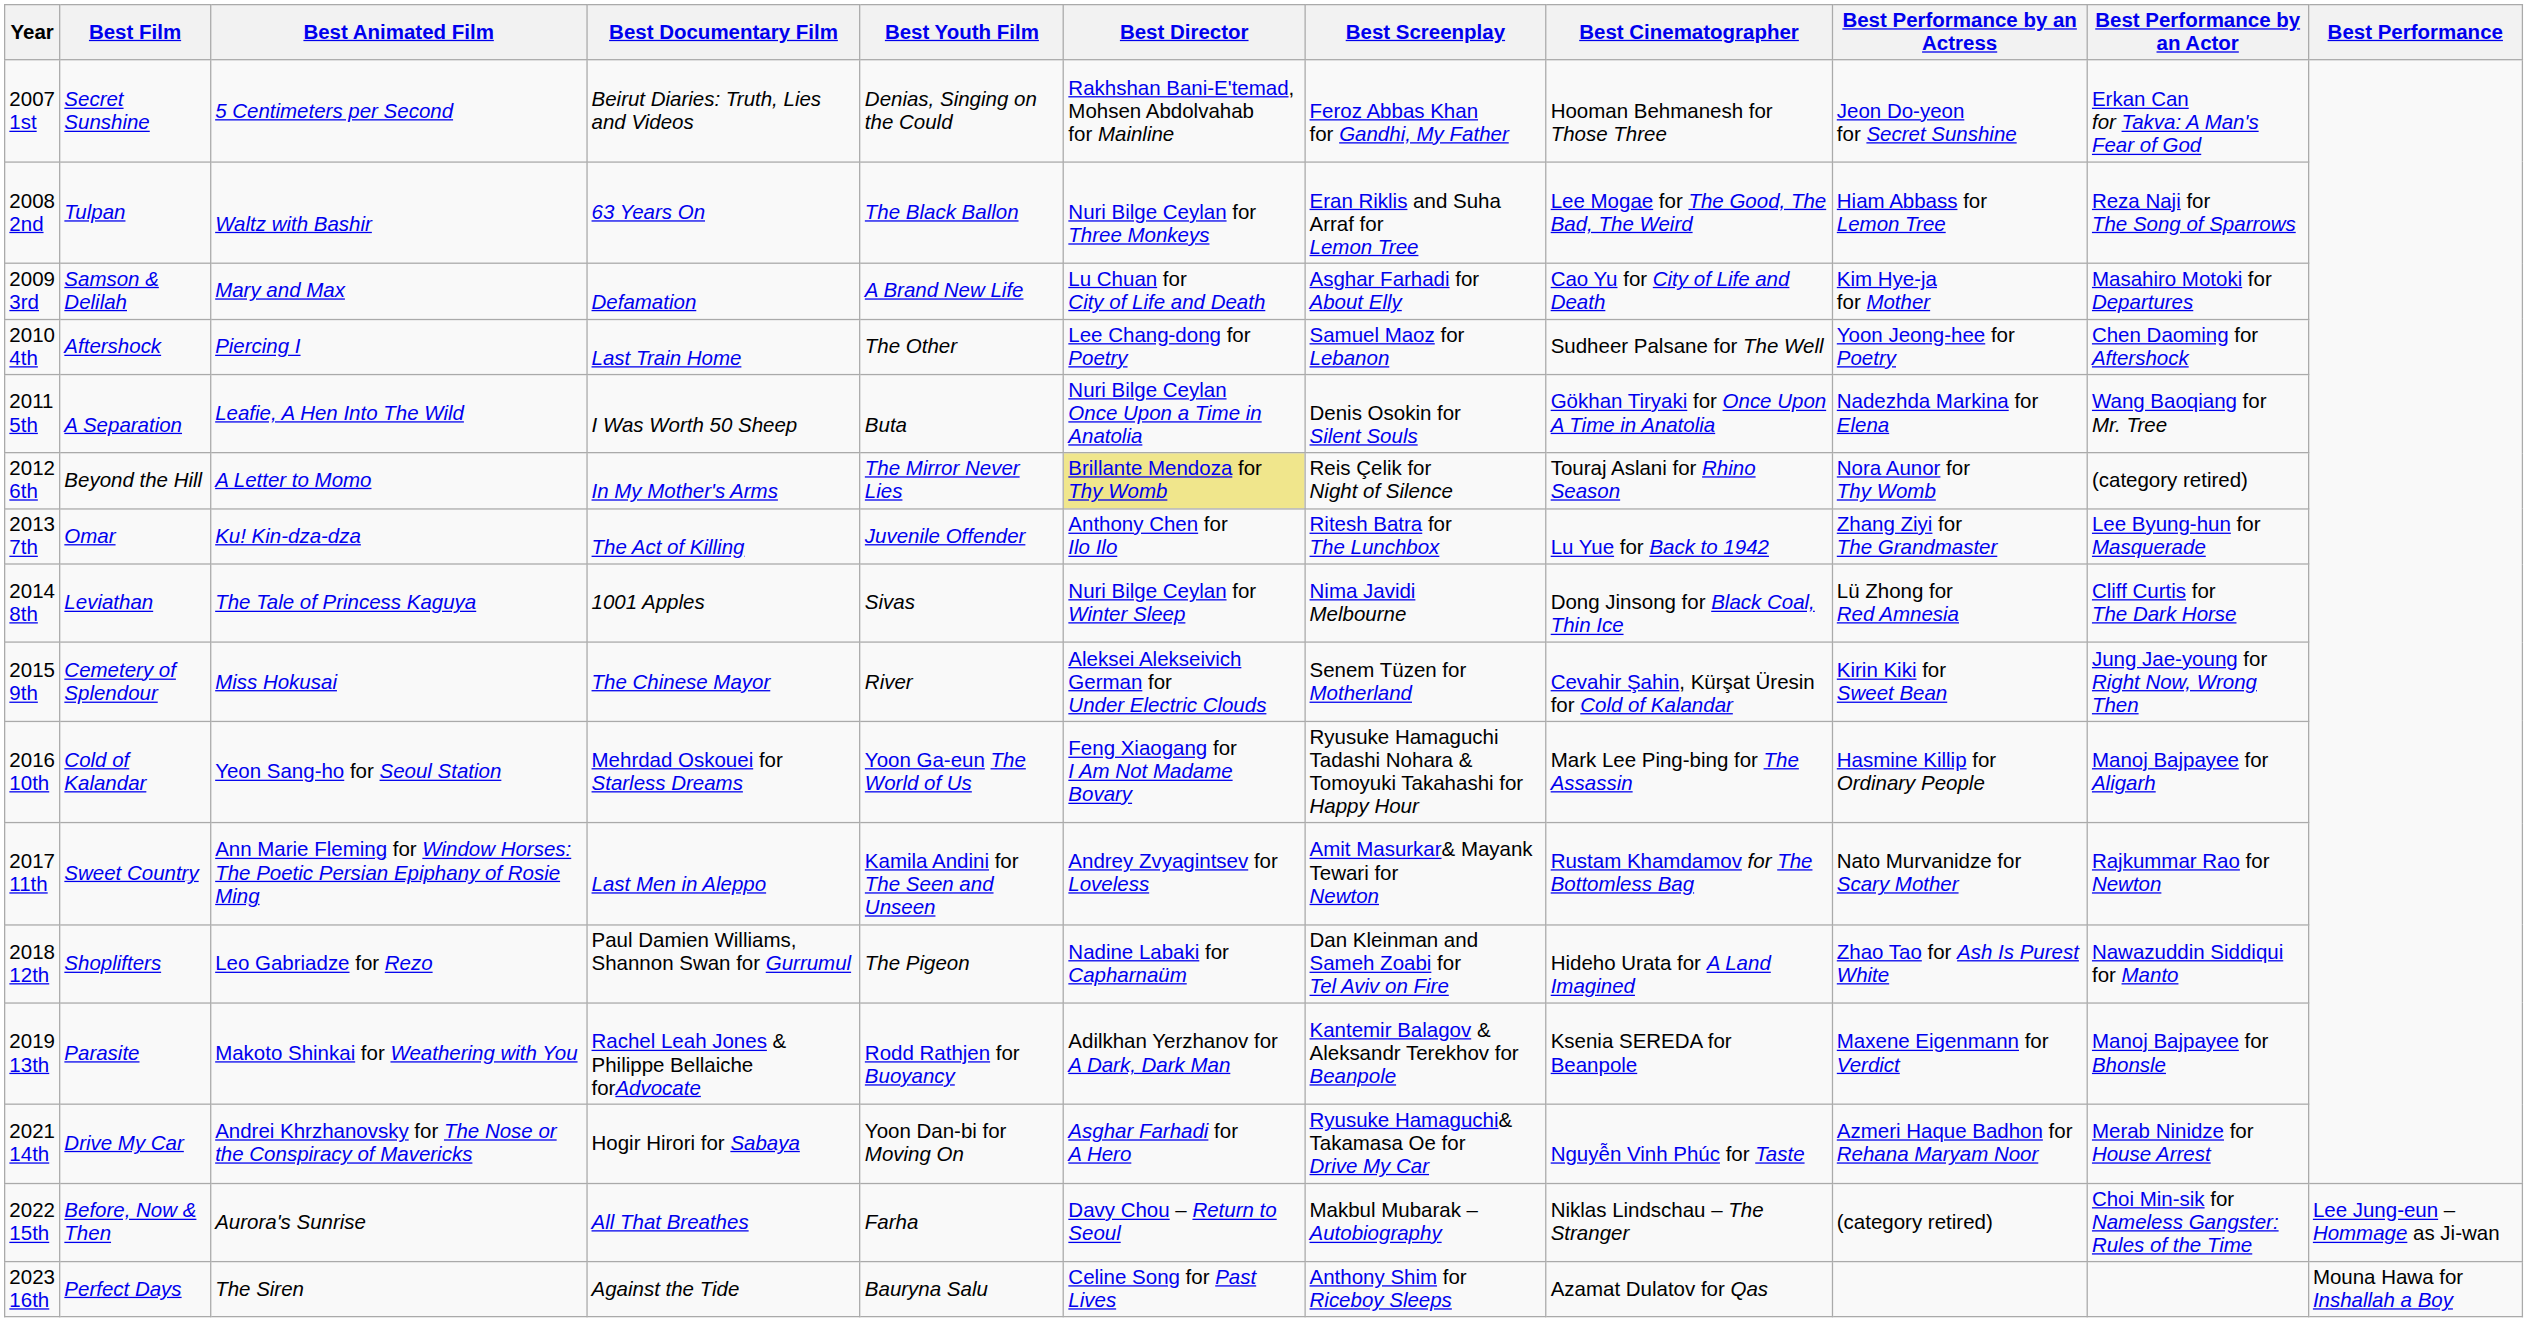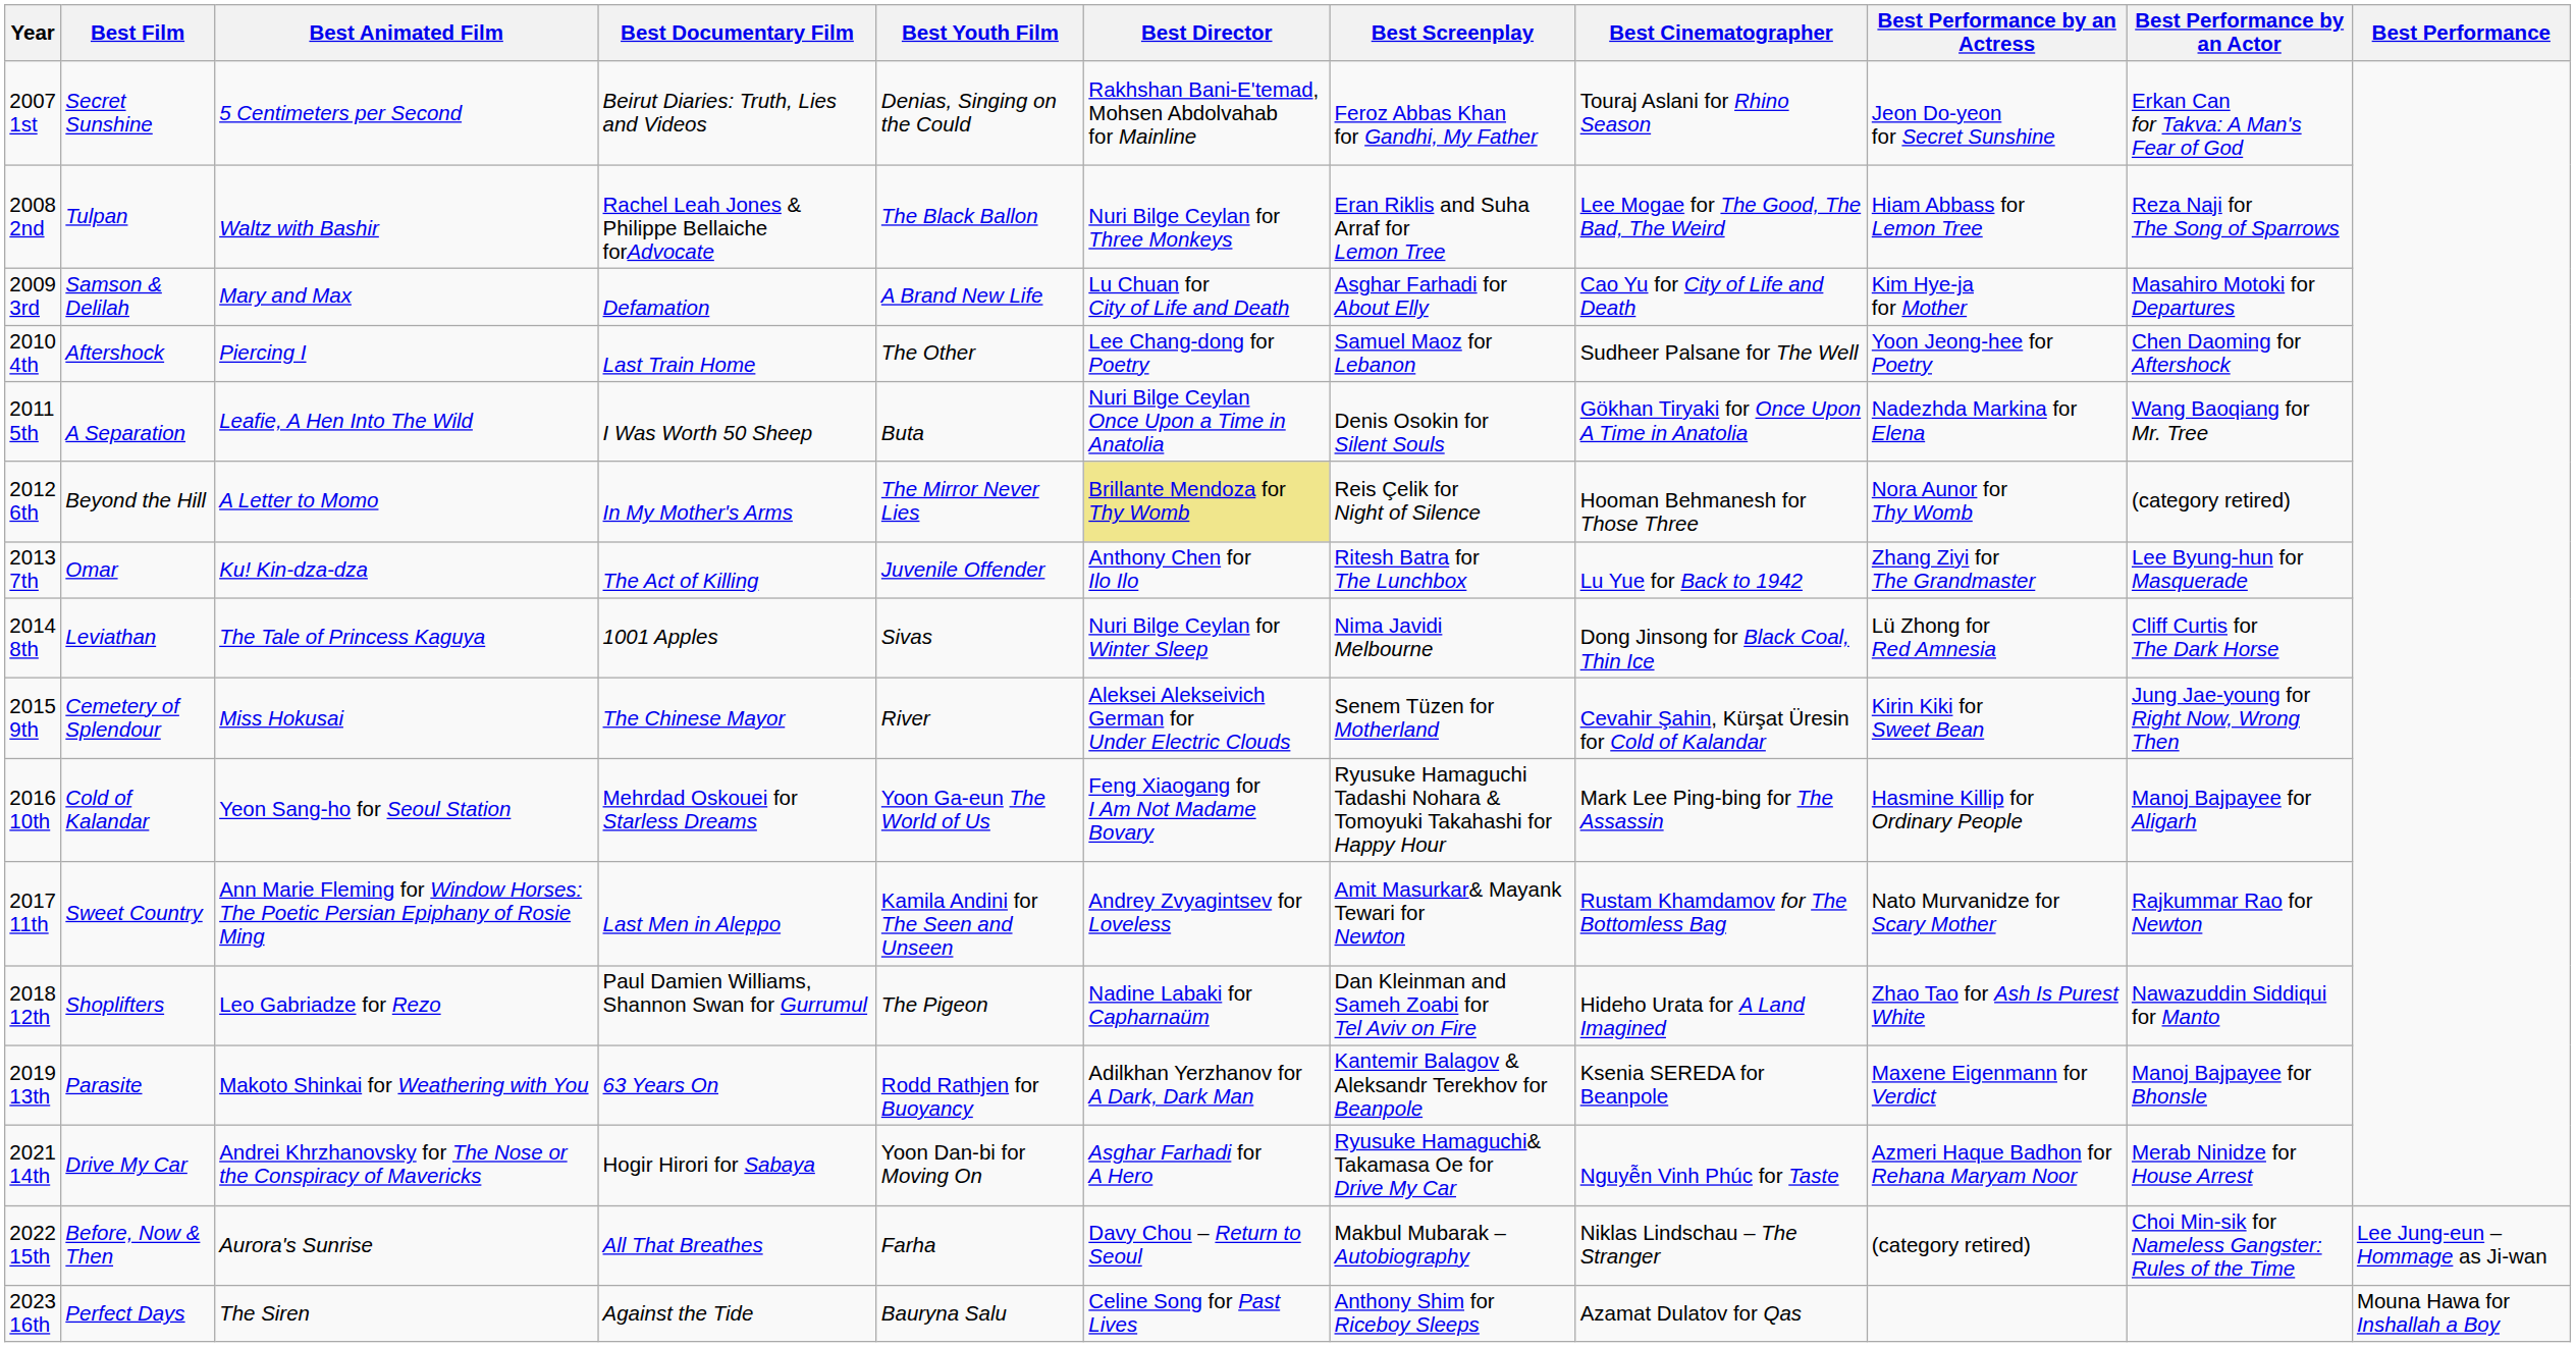2007 1st | Best Cinematographer: Hooman Behmanesh for Those Three -> Touraj Aslani for Rhino Season
2008 2nd | Best Documentary Film: 63 Years On -> Rachel Leah Jones & Philippe Bellaiche forAdvocate
2012 6th | Best Cinematographer: Touraj Aslani for Rhino Season -> Hooman Behmanesh for Those Three
2019 13th | Best Documentary Film: Rachel Leah Jones & Philippe Bellaiche forAdvocate -> 63 Years On
